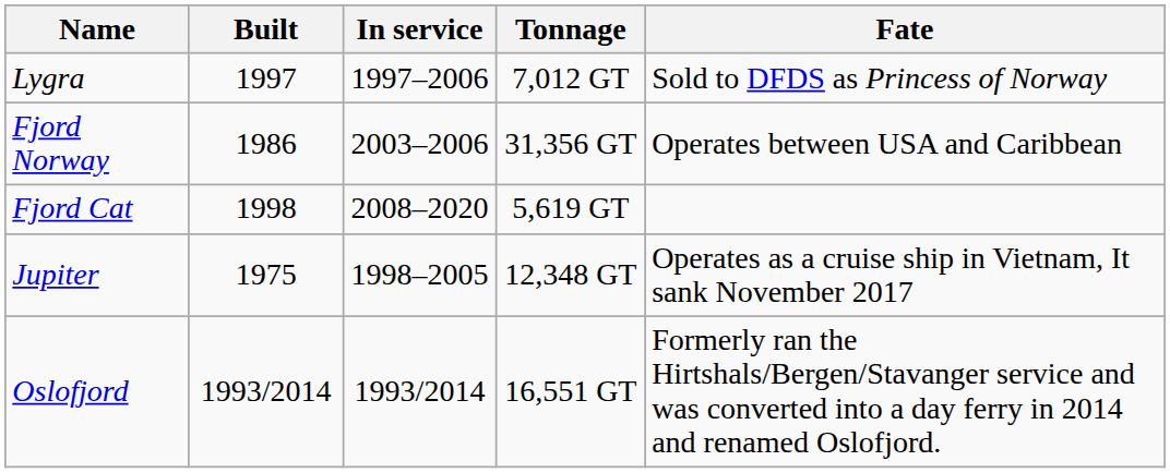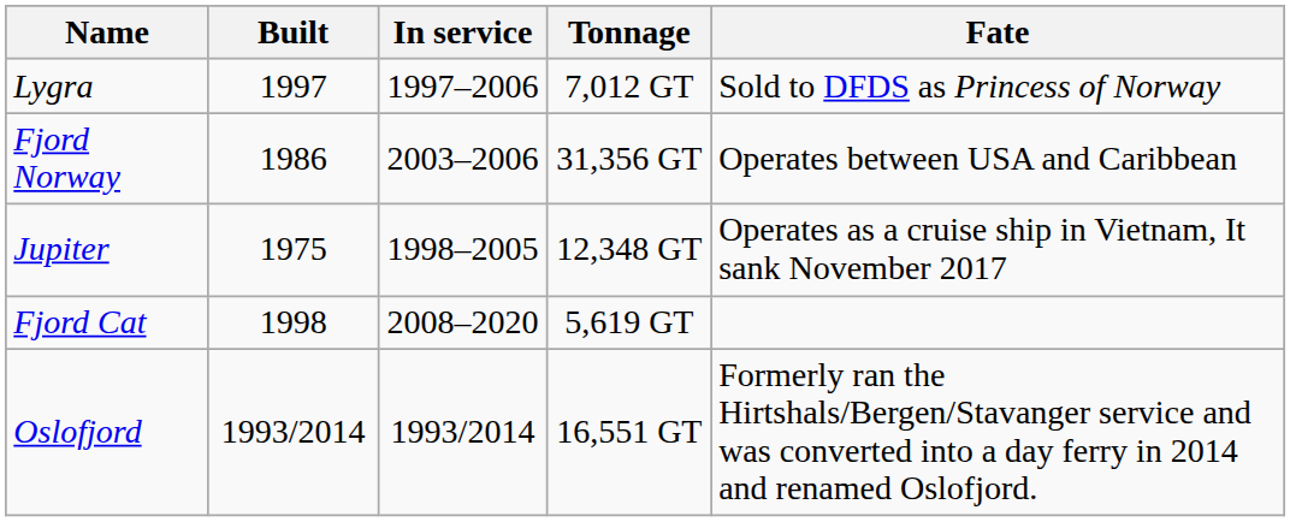rows swapped: Jupiter <-> Fjord Cat
